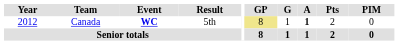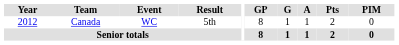Canada | Event: bold -> normal
Canada | GP: khaki background -> no background
Canada | A: bold -> normal
